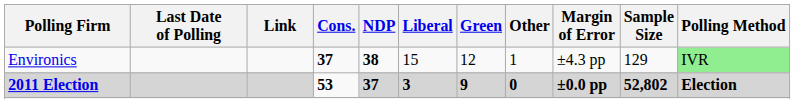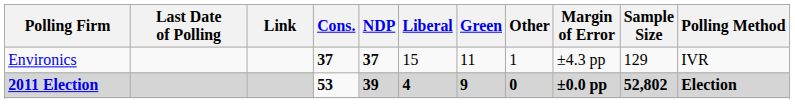Environics | NDP: 38 -> 37
Environics | Green: 12 -> 11
Environics | Polling Method: lightgreen background -> no background
2011 Election | NDP: 37 -> 39
2011 Election | Liberal: 3 -> 4
